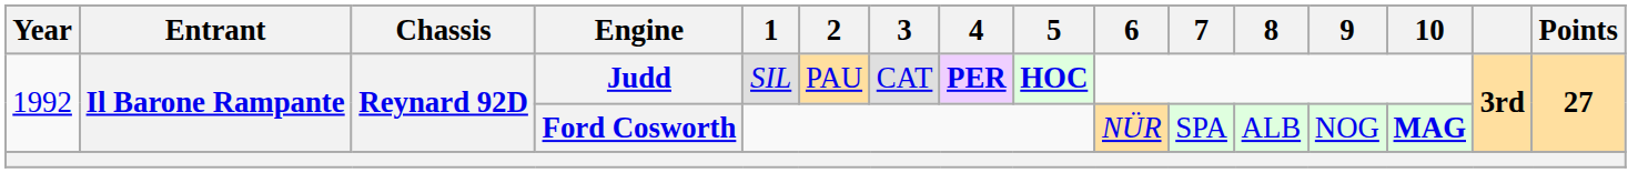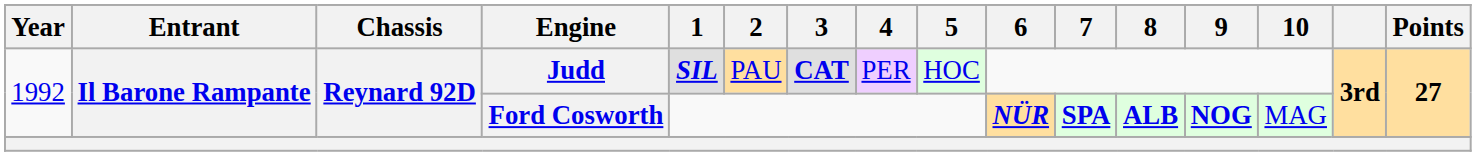Judd | 1: normal -> bold
Judd | 3: normal -> bold
Judd | 4: bold -> normal
Judd | 5: bold -> normal
Ford Cosworth | 6: normal -> bold
Ford Cosworth | 7: normal -> bold
Ford Cosworth | 8: normal -> bold
Ford Cosworth | 9: normal -> bold
Ford Cosworth | 10: bold -> normal
